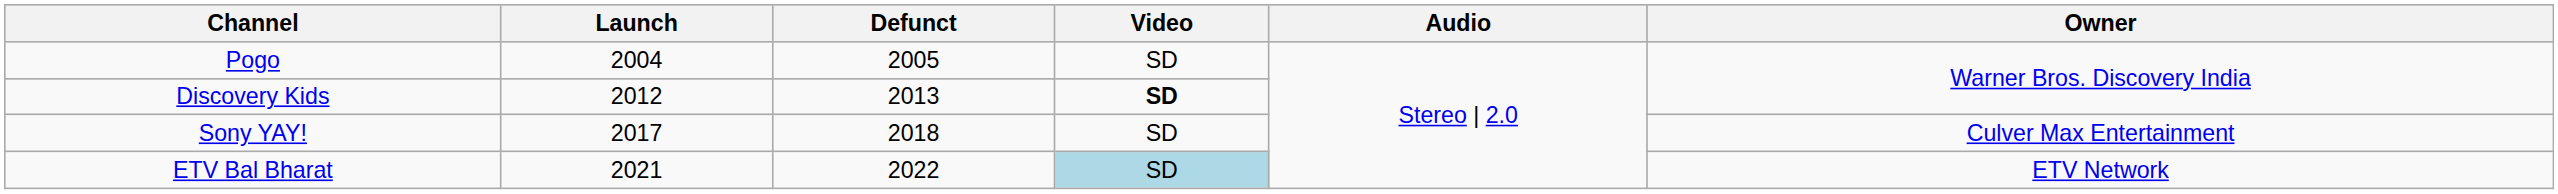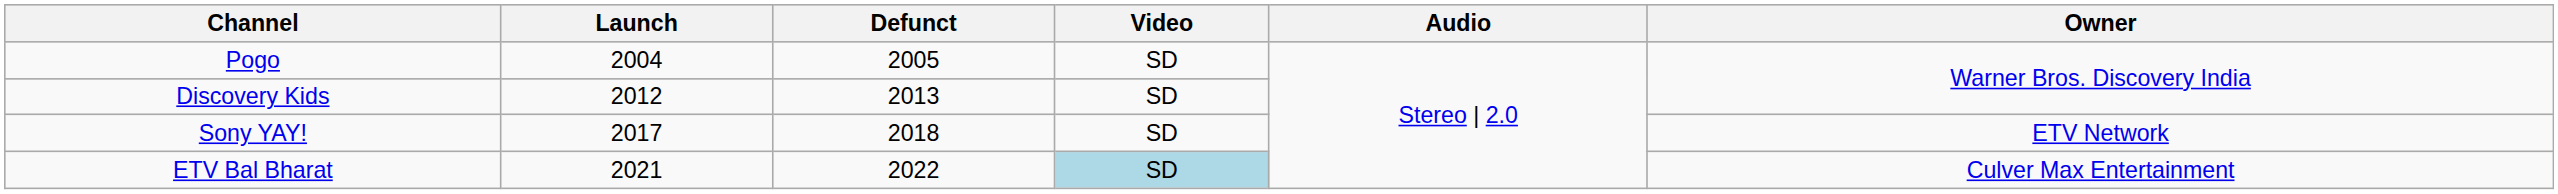Discovery Kids | Video: bold -> normal
Sony YAY! | Owner: Culver Max Entertainment -> ETV Network
ETV Bal Bharat | Owner: ETV Network -> Culver Max Entertainment
